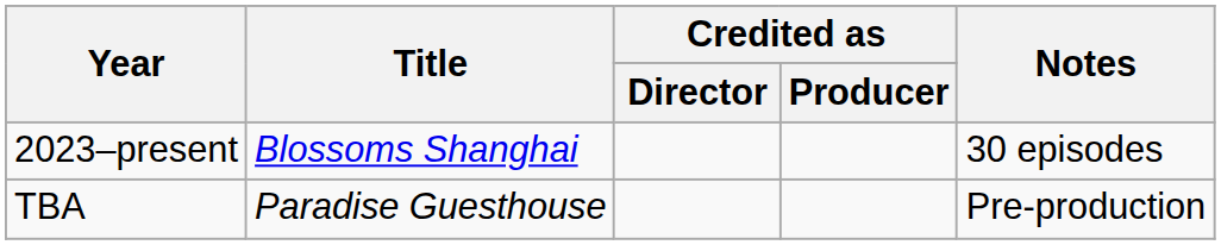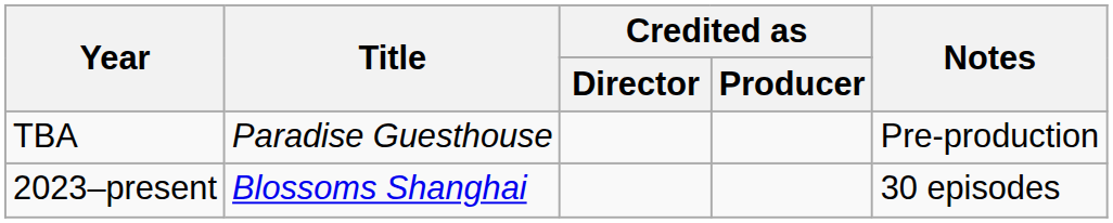rows swapped: 2023–present <-> TBA
